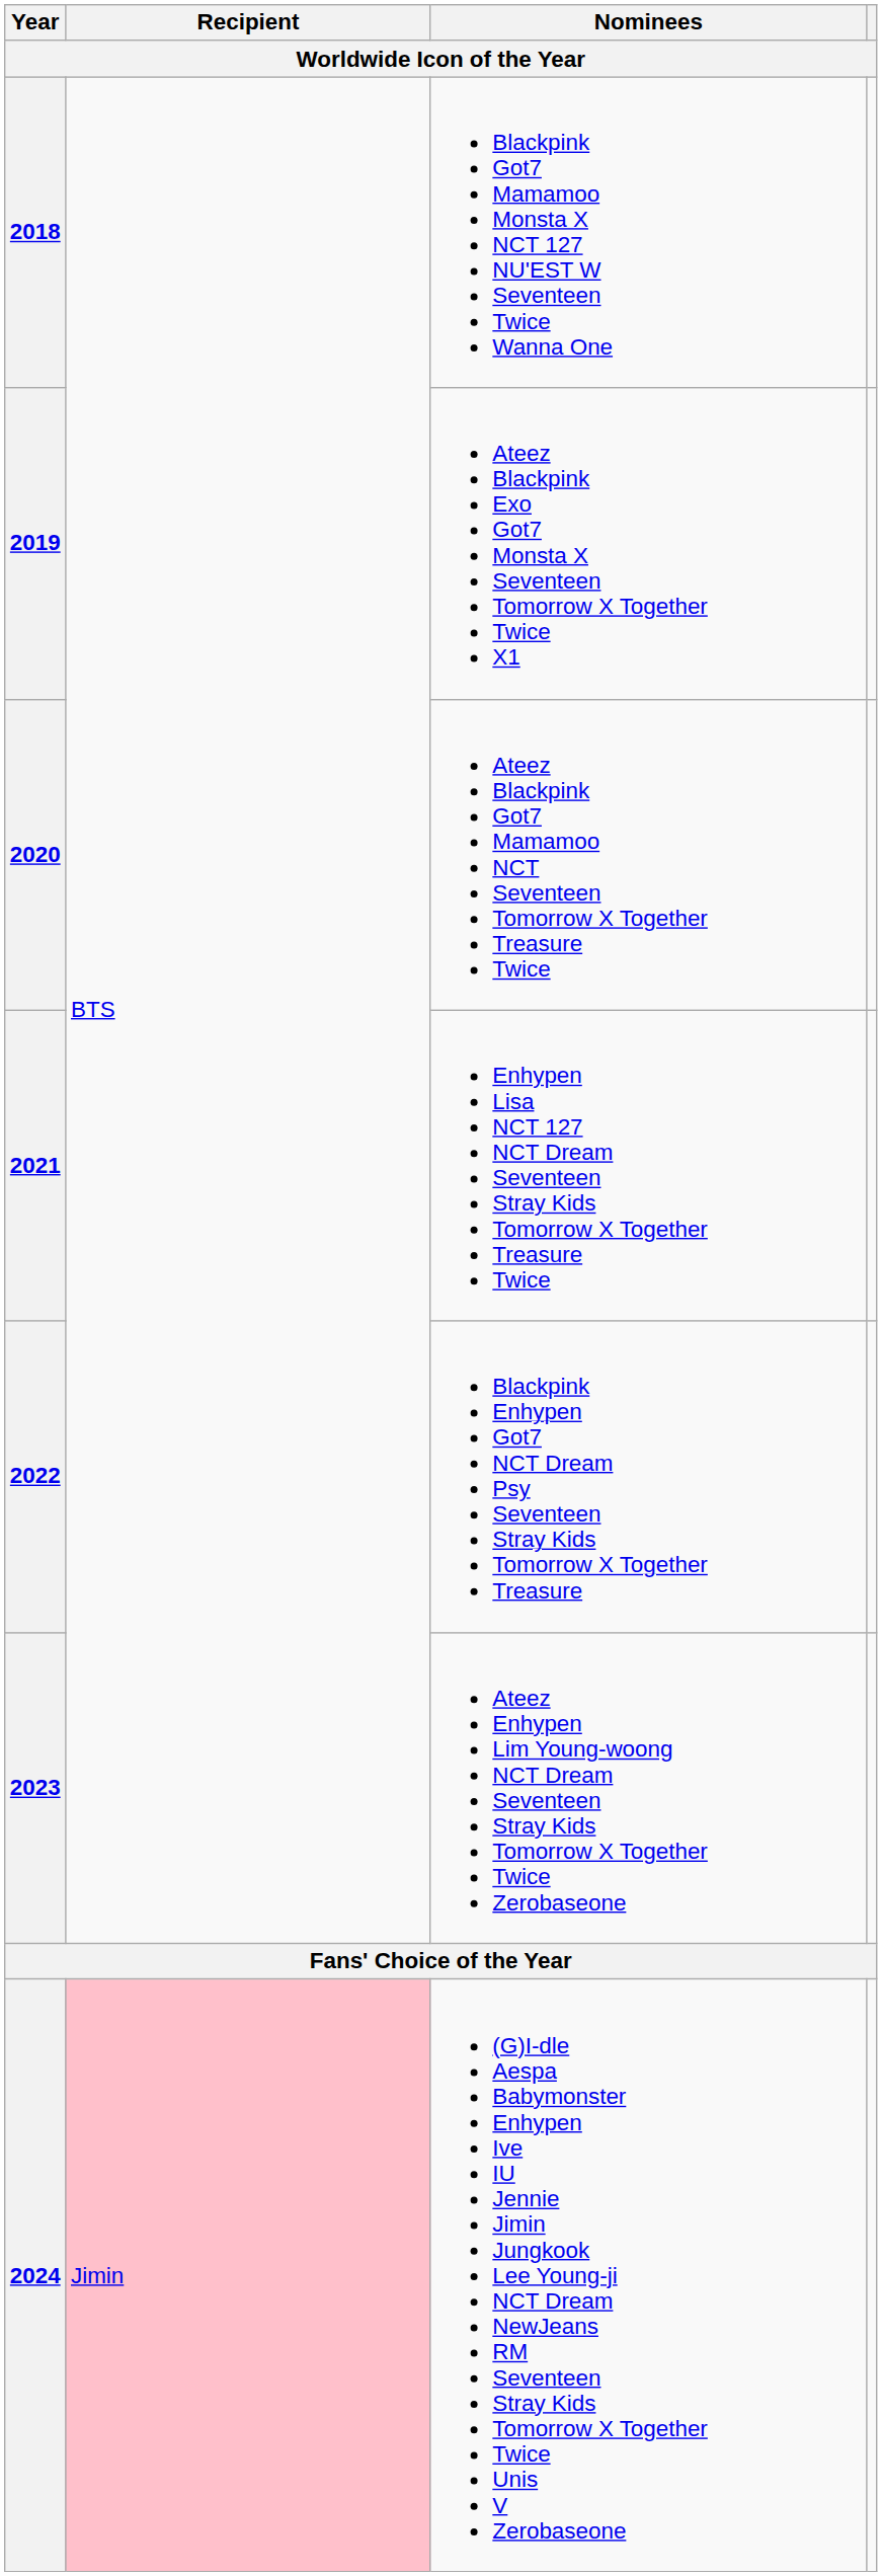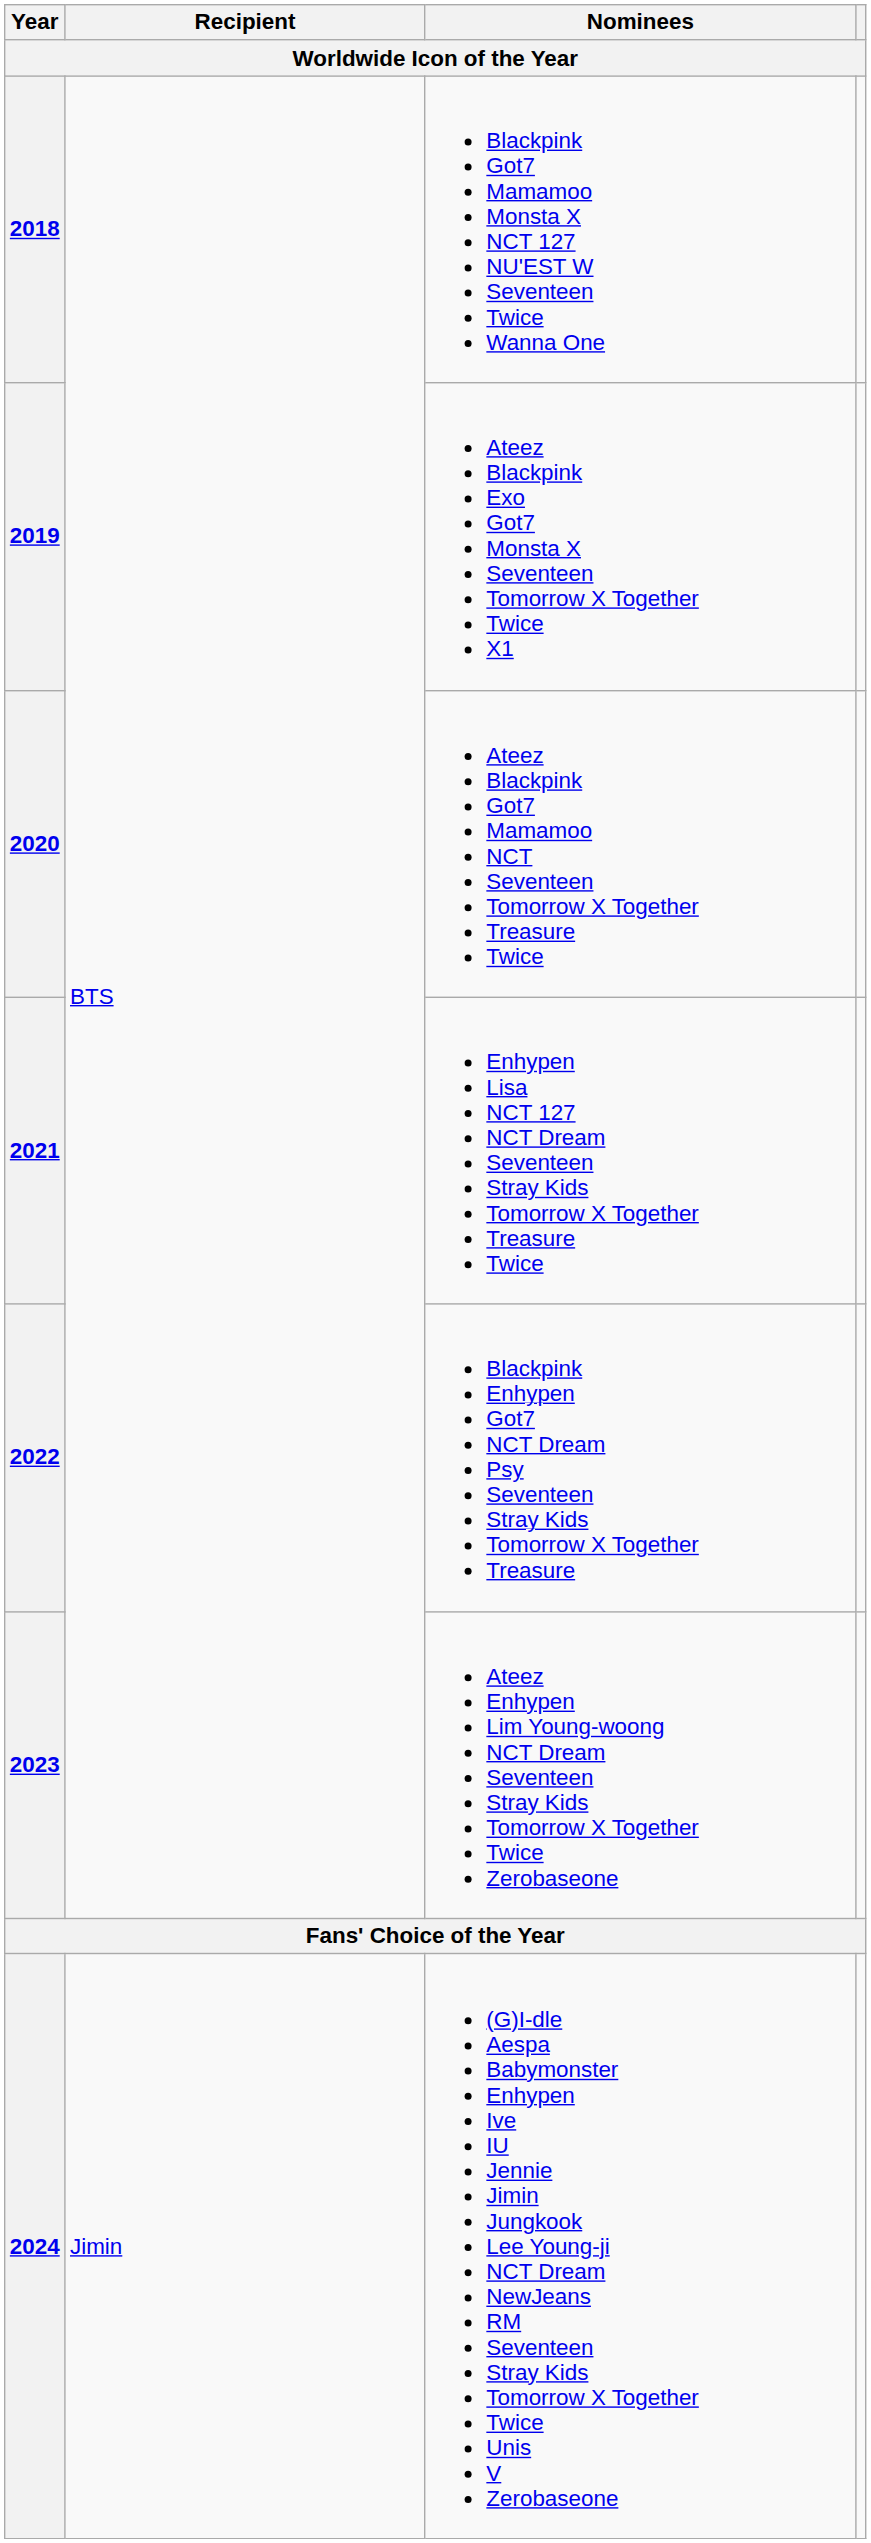2024 | Recipient: pink background -> no background
